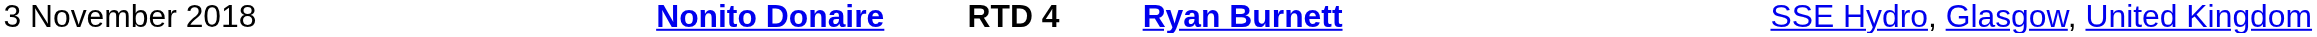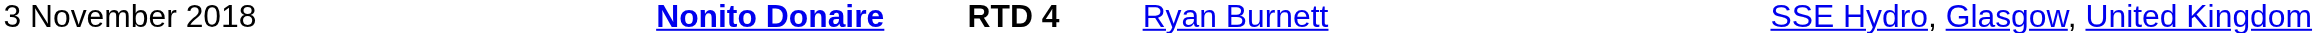3 November 2018 | column 4: bold -> normal
